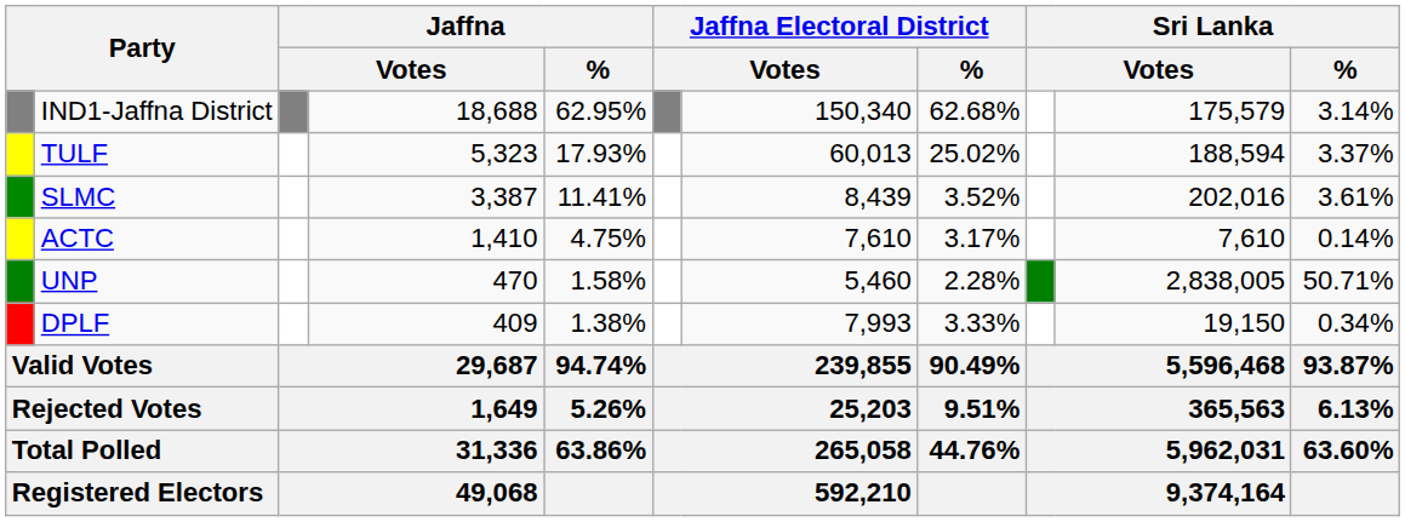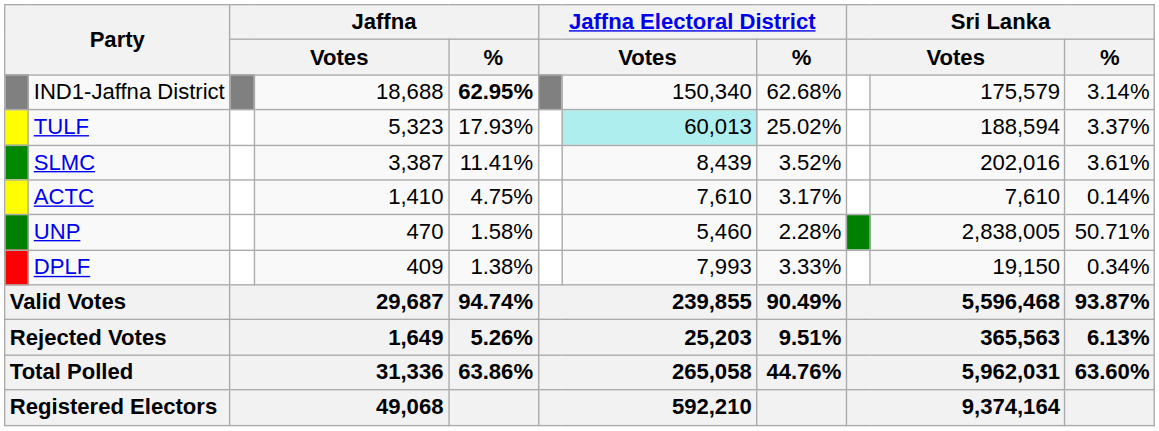IND1-Jaffna District | Jaffna / %: normal -> bold
TULF | column 7: no background -> paleturquoise background
